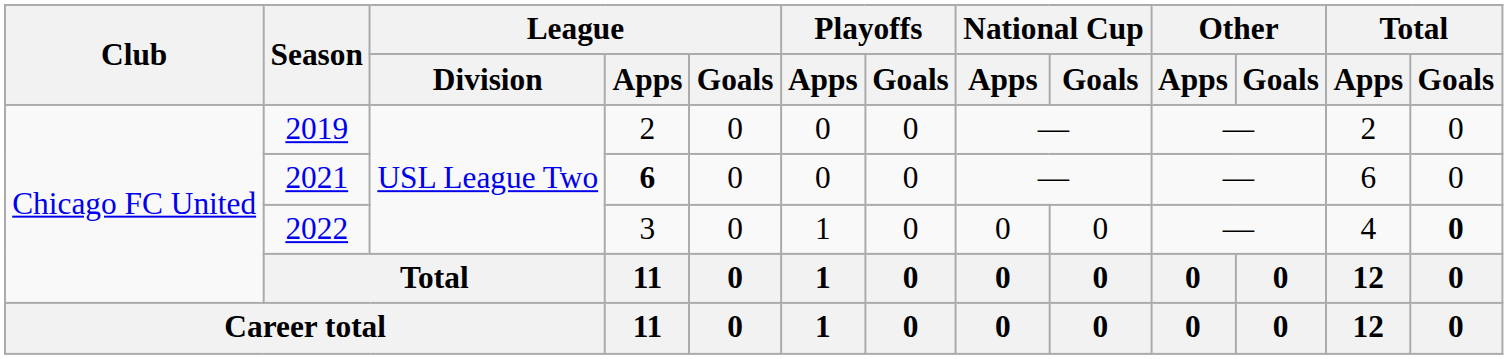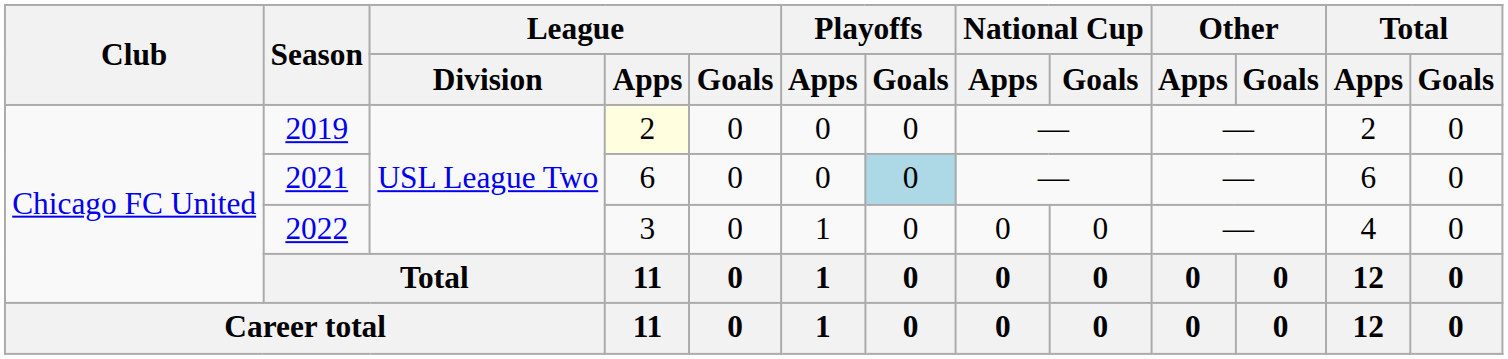2019 | League / Apps: no background -> lightyellow background
2021 | League / Apps: bold -> normal
2021 | Playoffs / Goals: no background -> lightblue background
2022 | Total / Goals: bold -> normal
